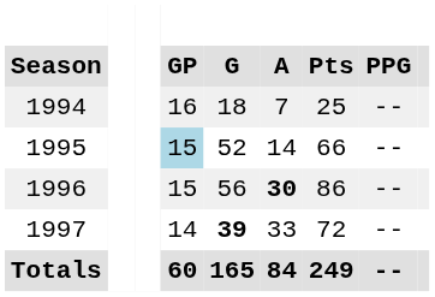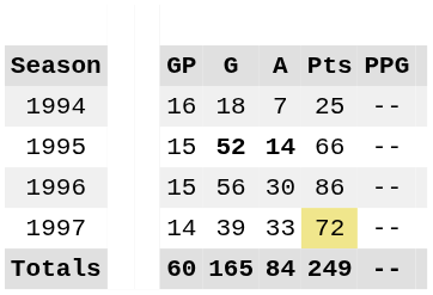1995 | GP: lightblue background -> no background
1995 | G: normal -> bold
1995 | A: normal -> bold
1996 | A: bold -> normal
1997 | G: bold -> normal
1997 | Pts: no background -> khaki background
